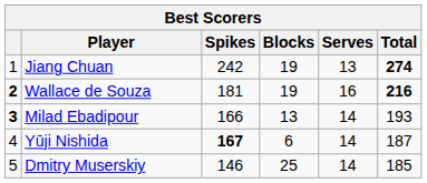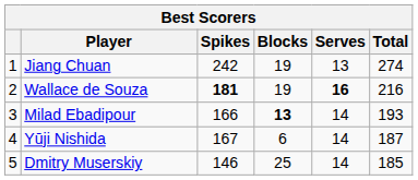Jiang Chuan | Total: bold -> normal
Wallace de Souza | column 1: bold -> normal
Wallace de Souza | Spikes: normal -> bold
Wallace de Souza | Serves: normal -> bold
Wallace de Souza | Total: bold -> normal
Milad Ebadipour | column 1: bold -> normal
Milad Ebadipour | Blocks: normal -> bold
Yūji Nishida | Spikes: bold -> normal
